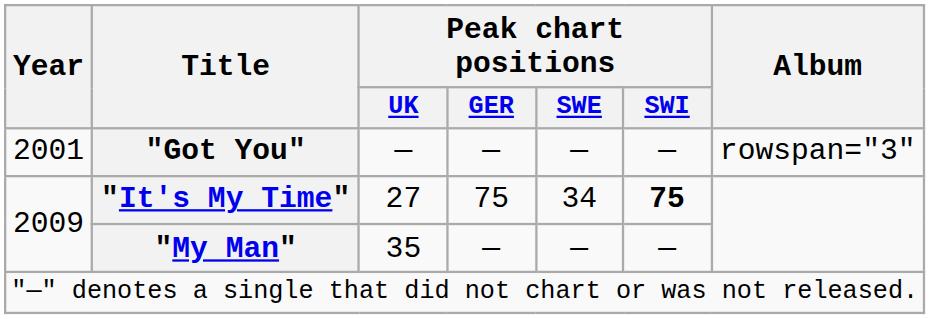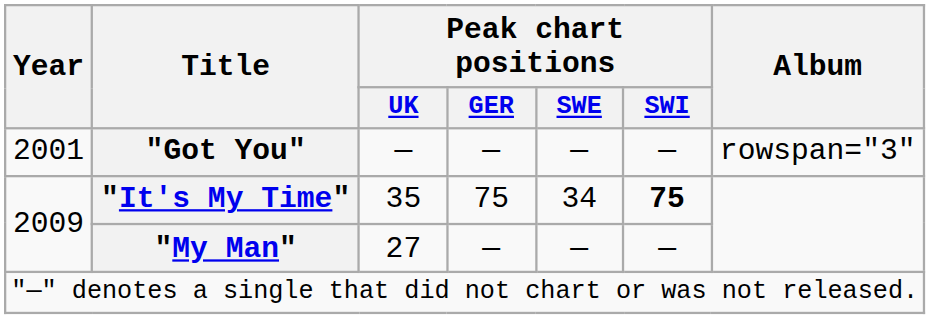"It's My Time" | Peak chart positions / UK: 27 -> 35
"My Man" | Peak chart positions / UK: 35 -> 27
